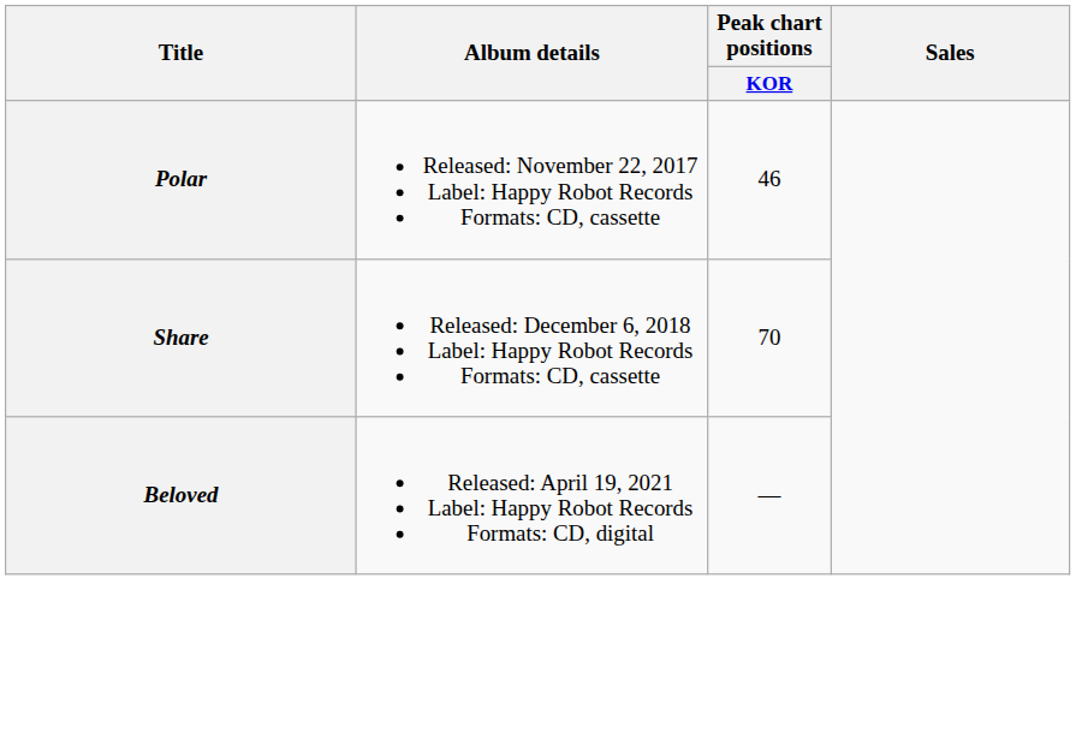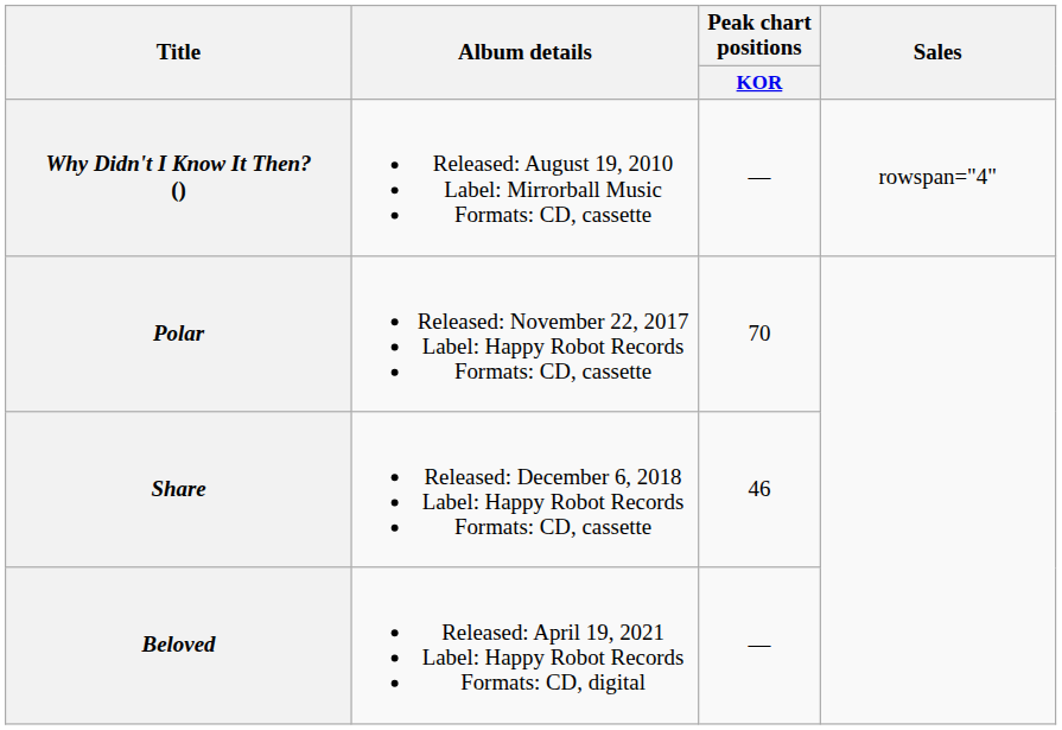+ row: Why Didn't I Know It Then? () | Released: August 19, 2010 Label: Mirrorball Music Formats: CD, cassette | — | rowspan="4"
Polar | Peak chart positions / KOR: 46 -> 70
Share | Peak chart positions / KOR: 70 -> 46
